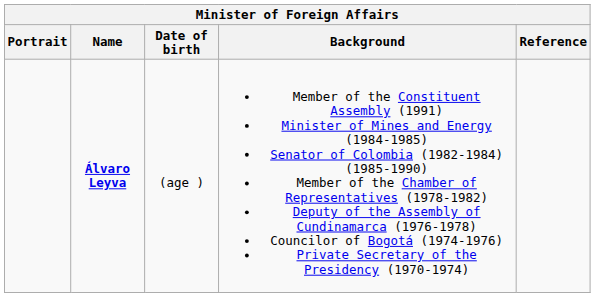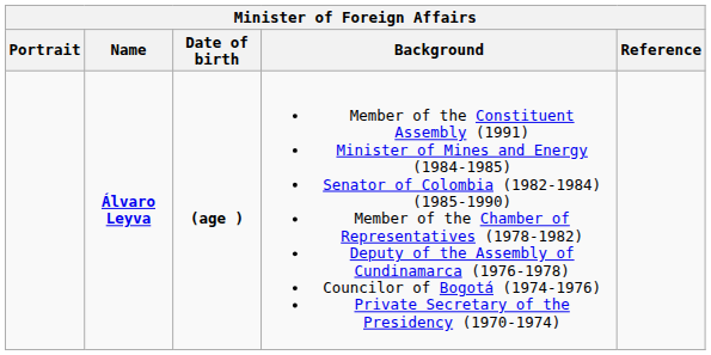Álvaro Leyva | Date of birth: normal -> bold
